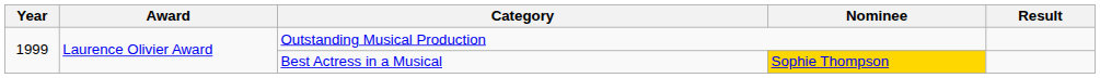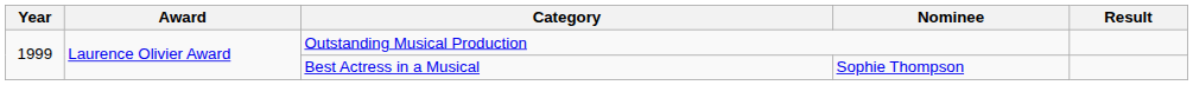Best Actress in a Musical | Nominee: gold background -> no background
